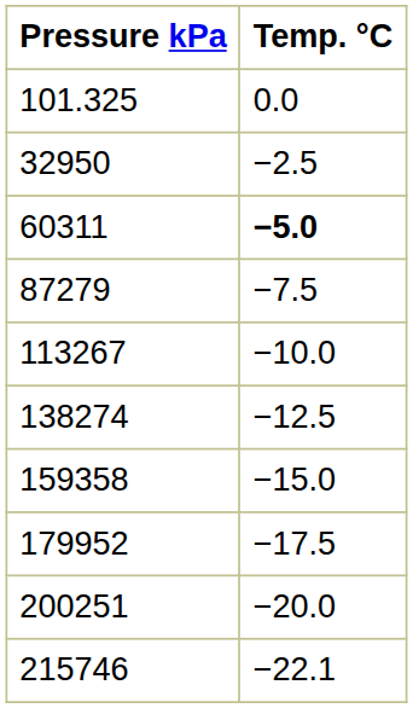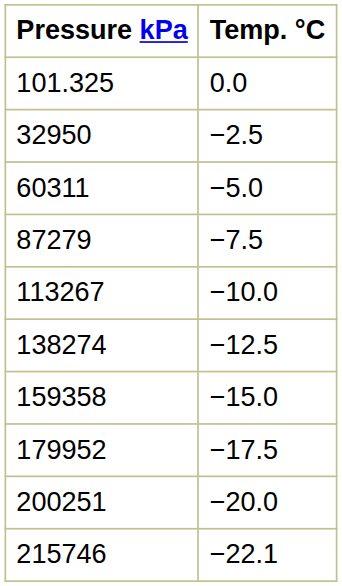60311 | Temp. °C: bold -> normal
